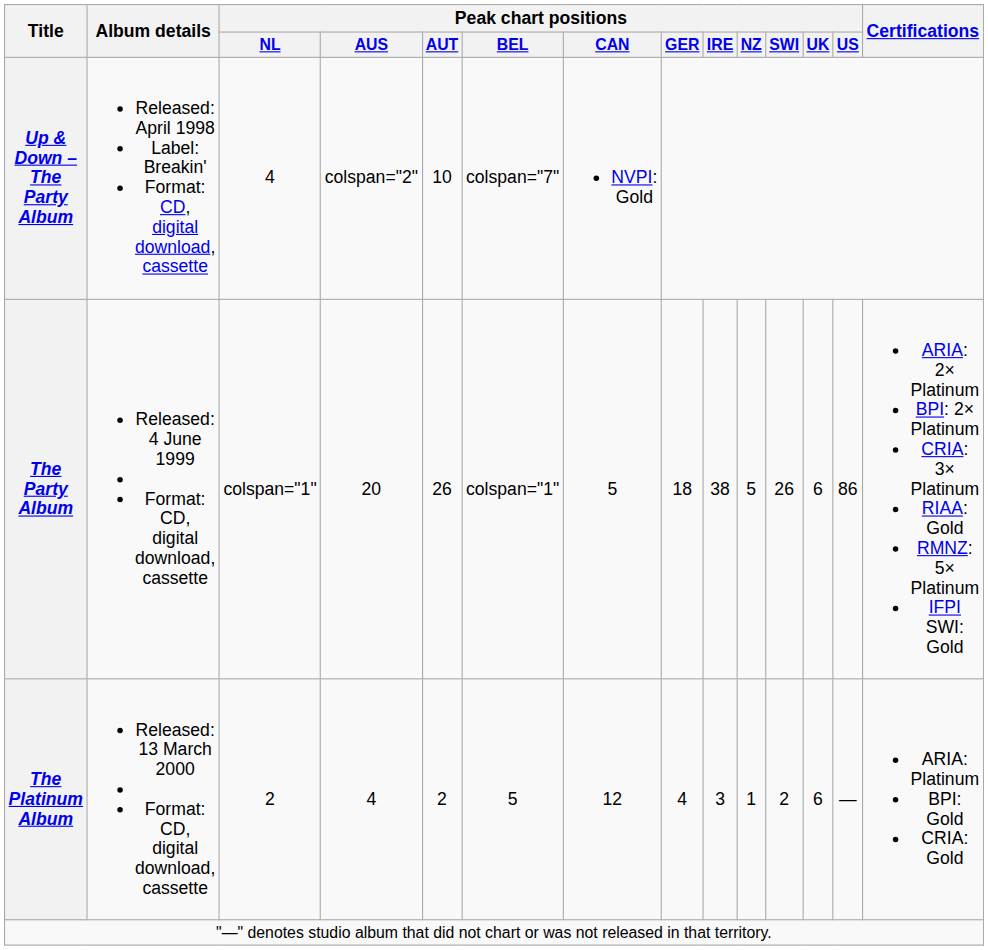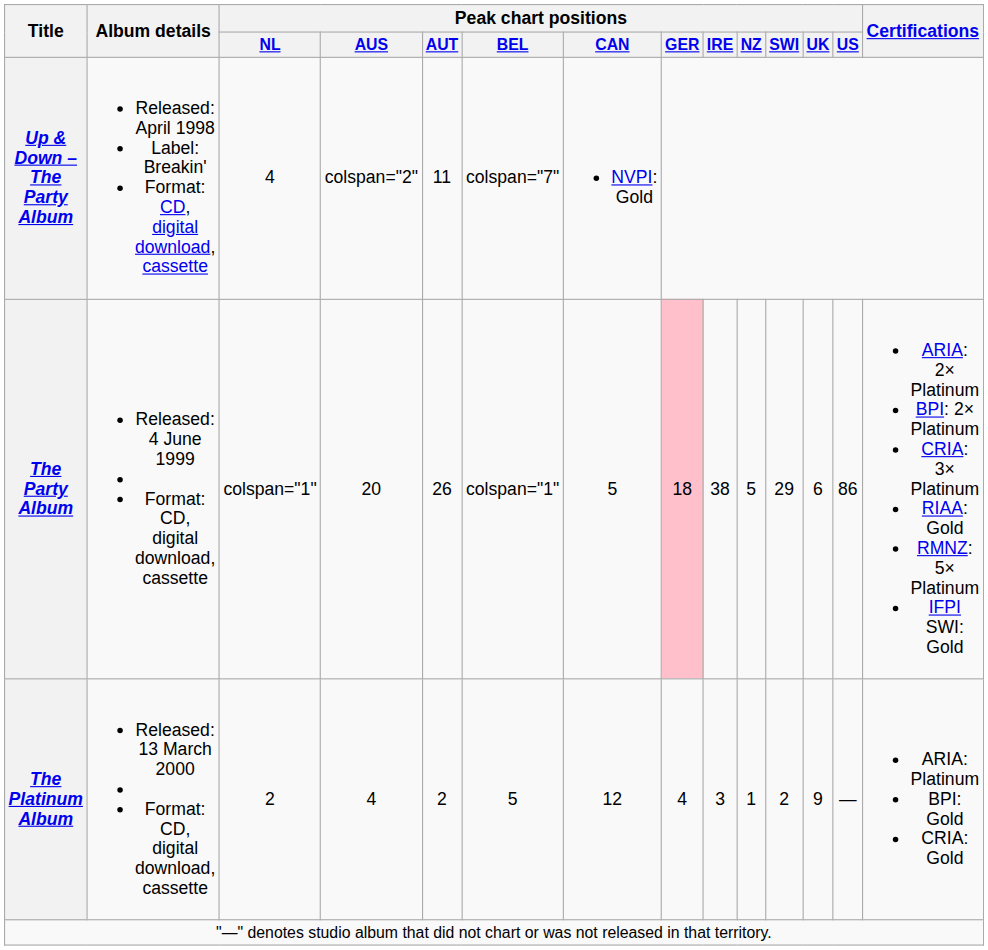Up & Down – The Party Album | Peak chart positions / AUT: 10 -> 11
The Party Album | Peak chart positions / GER: no background -> pink background
The Party Album | Peak chart positions / SWI: 26 -> 29
The Platinum Album | Peak chart positions / UK: 6 -> 9
